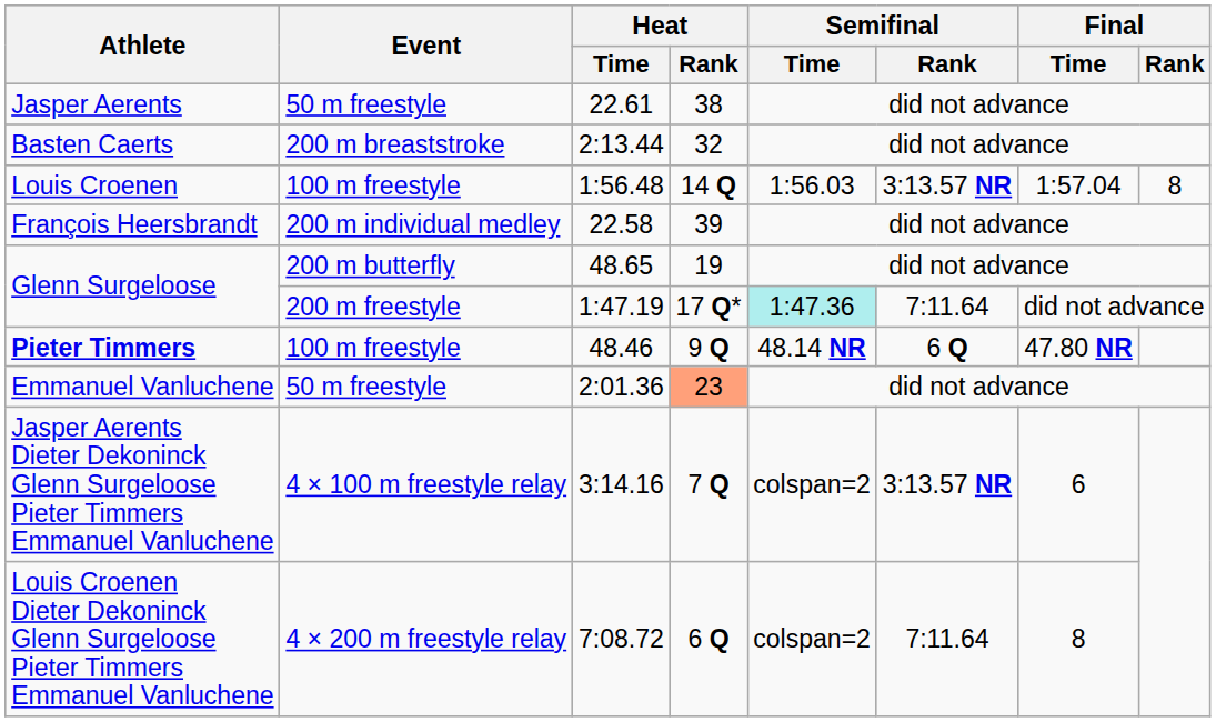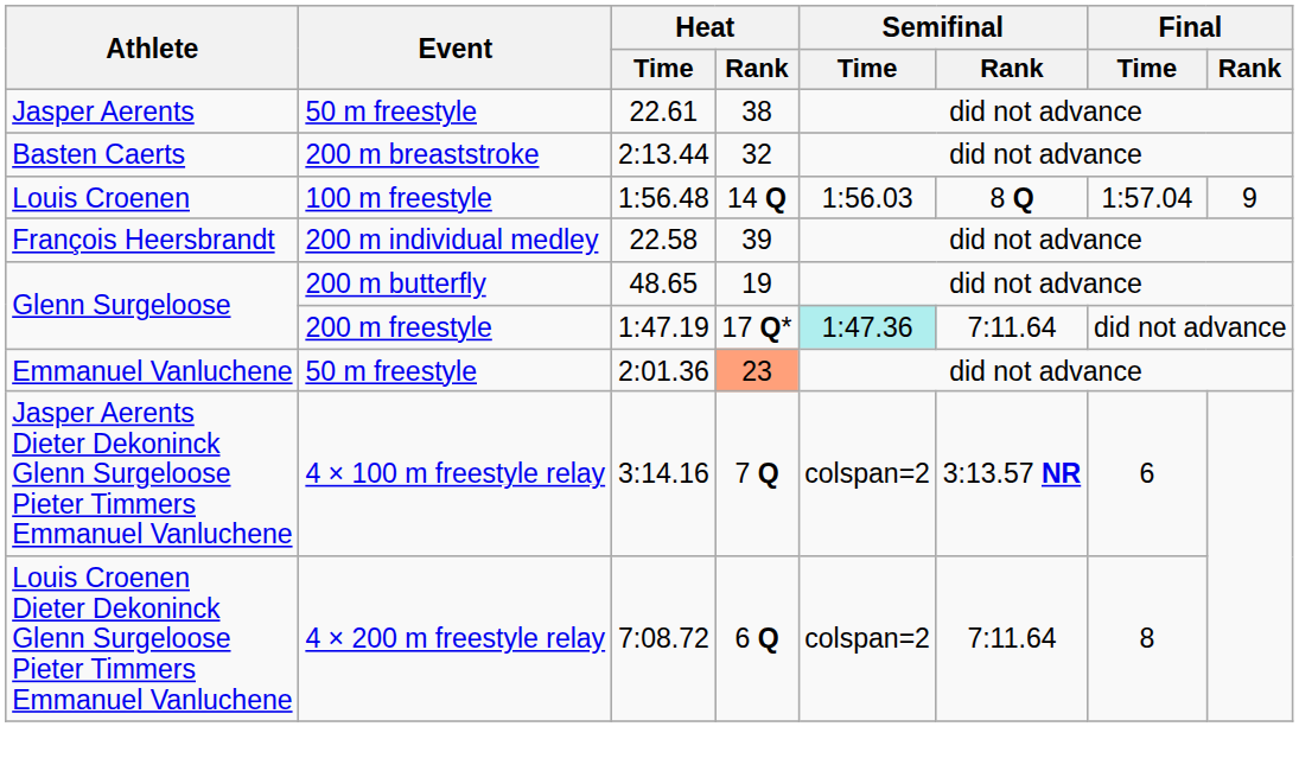Louis Croenen | Semifinal / Rank: 3:13.57 NR -> 8 Q
Louis Croenen | Final / Rank: 8 -> 9
- row: Pieter Timmers | 100 m freestyle | 48.46 | 9 Q | 48.14 NR | 6 Q | 47.80 NR
